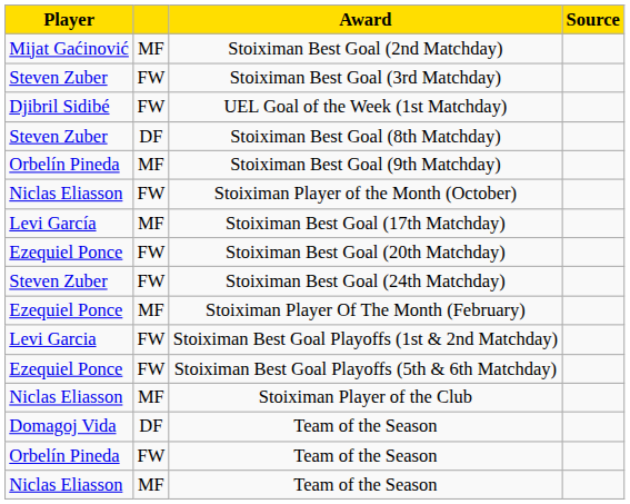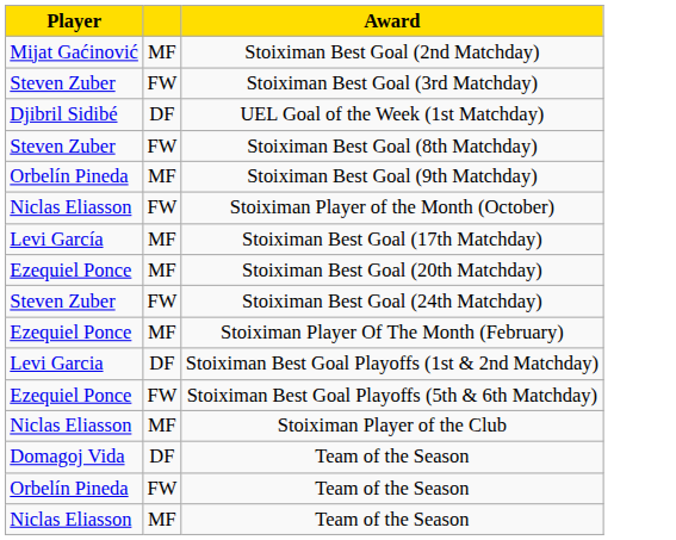- column: Source
UEL Goal of the Week (1st Matchday) | column 2: FW -> DF
Stoiximan Best Goal (8th Matchday) | column 2: DF -> FW
Stoiximan Best Goal (20th Matchday) | column 2: FW -> MF
Stoiximan Best Goal Playoffs (1st & 2nd Matchday) | column 2: FW -> DF
